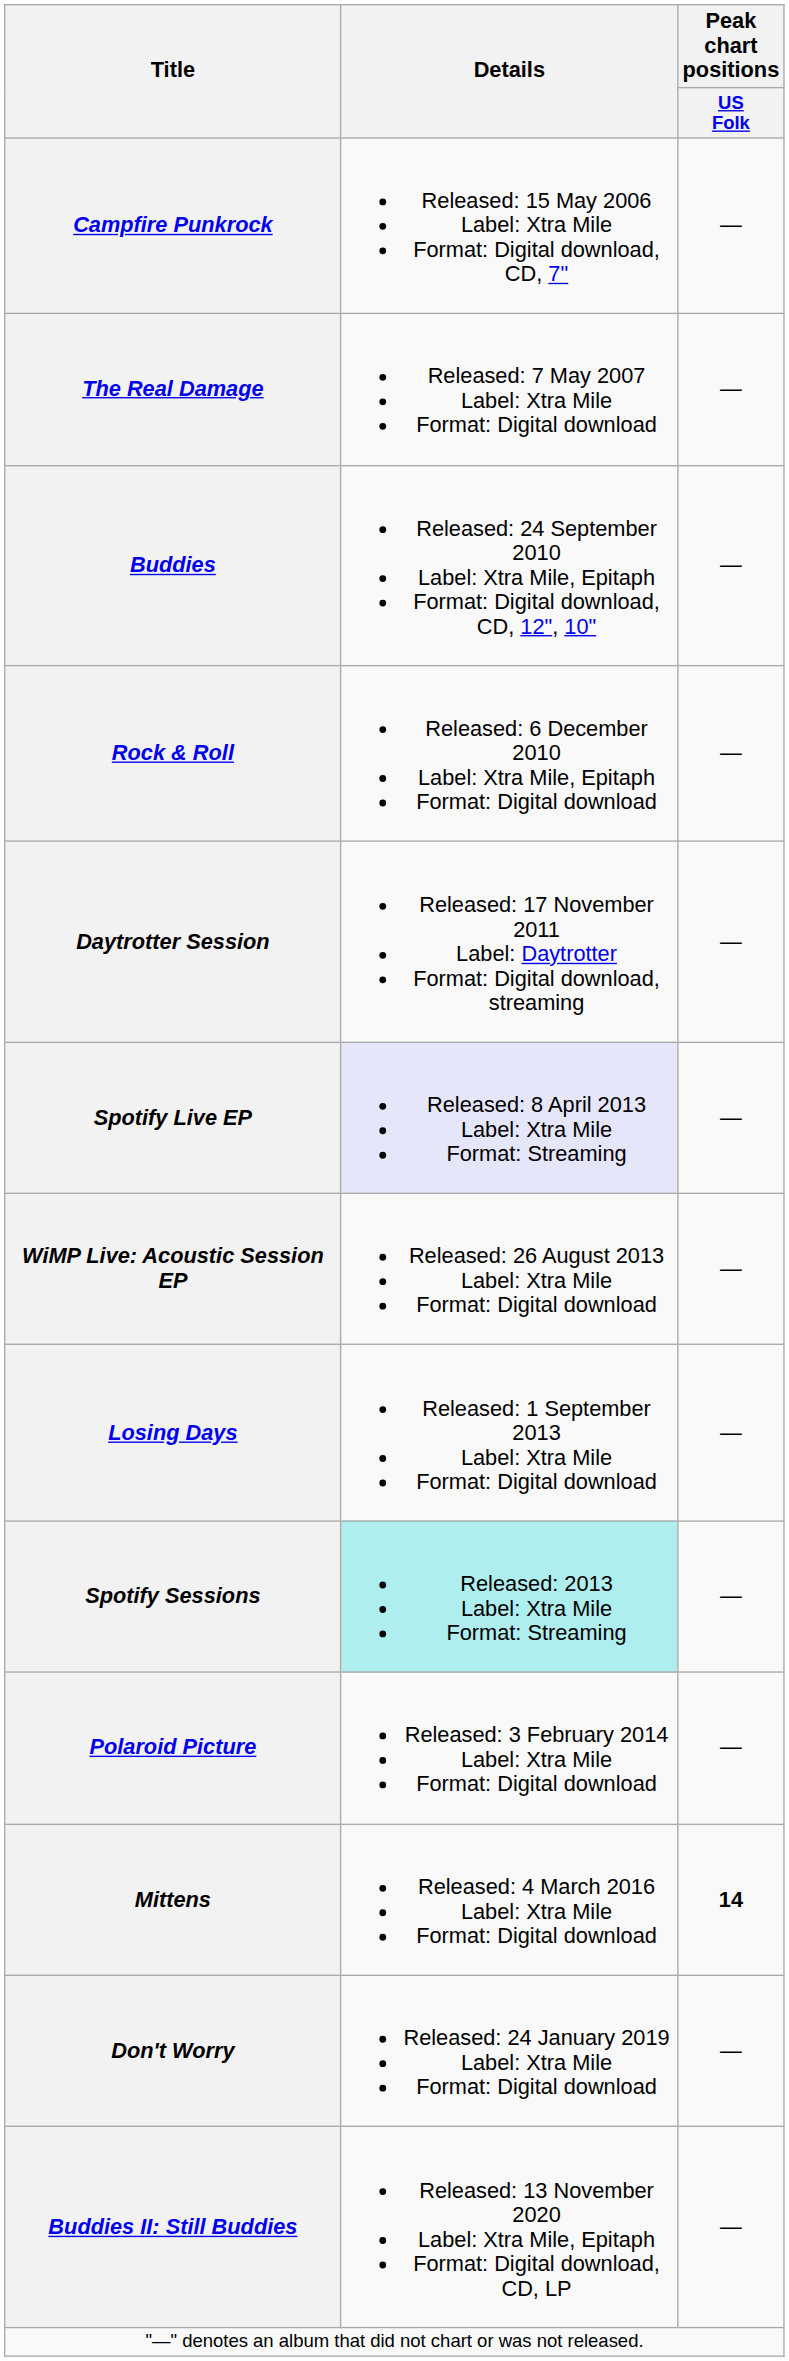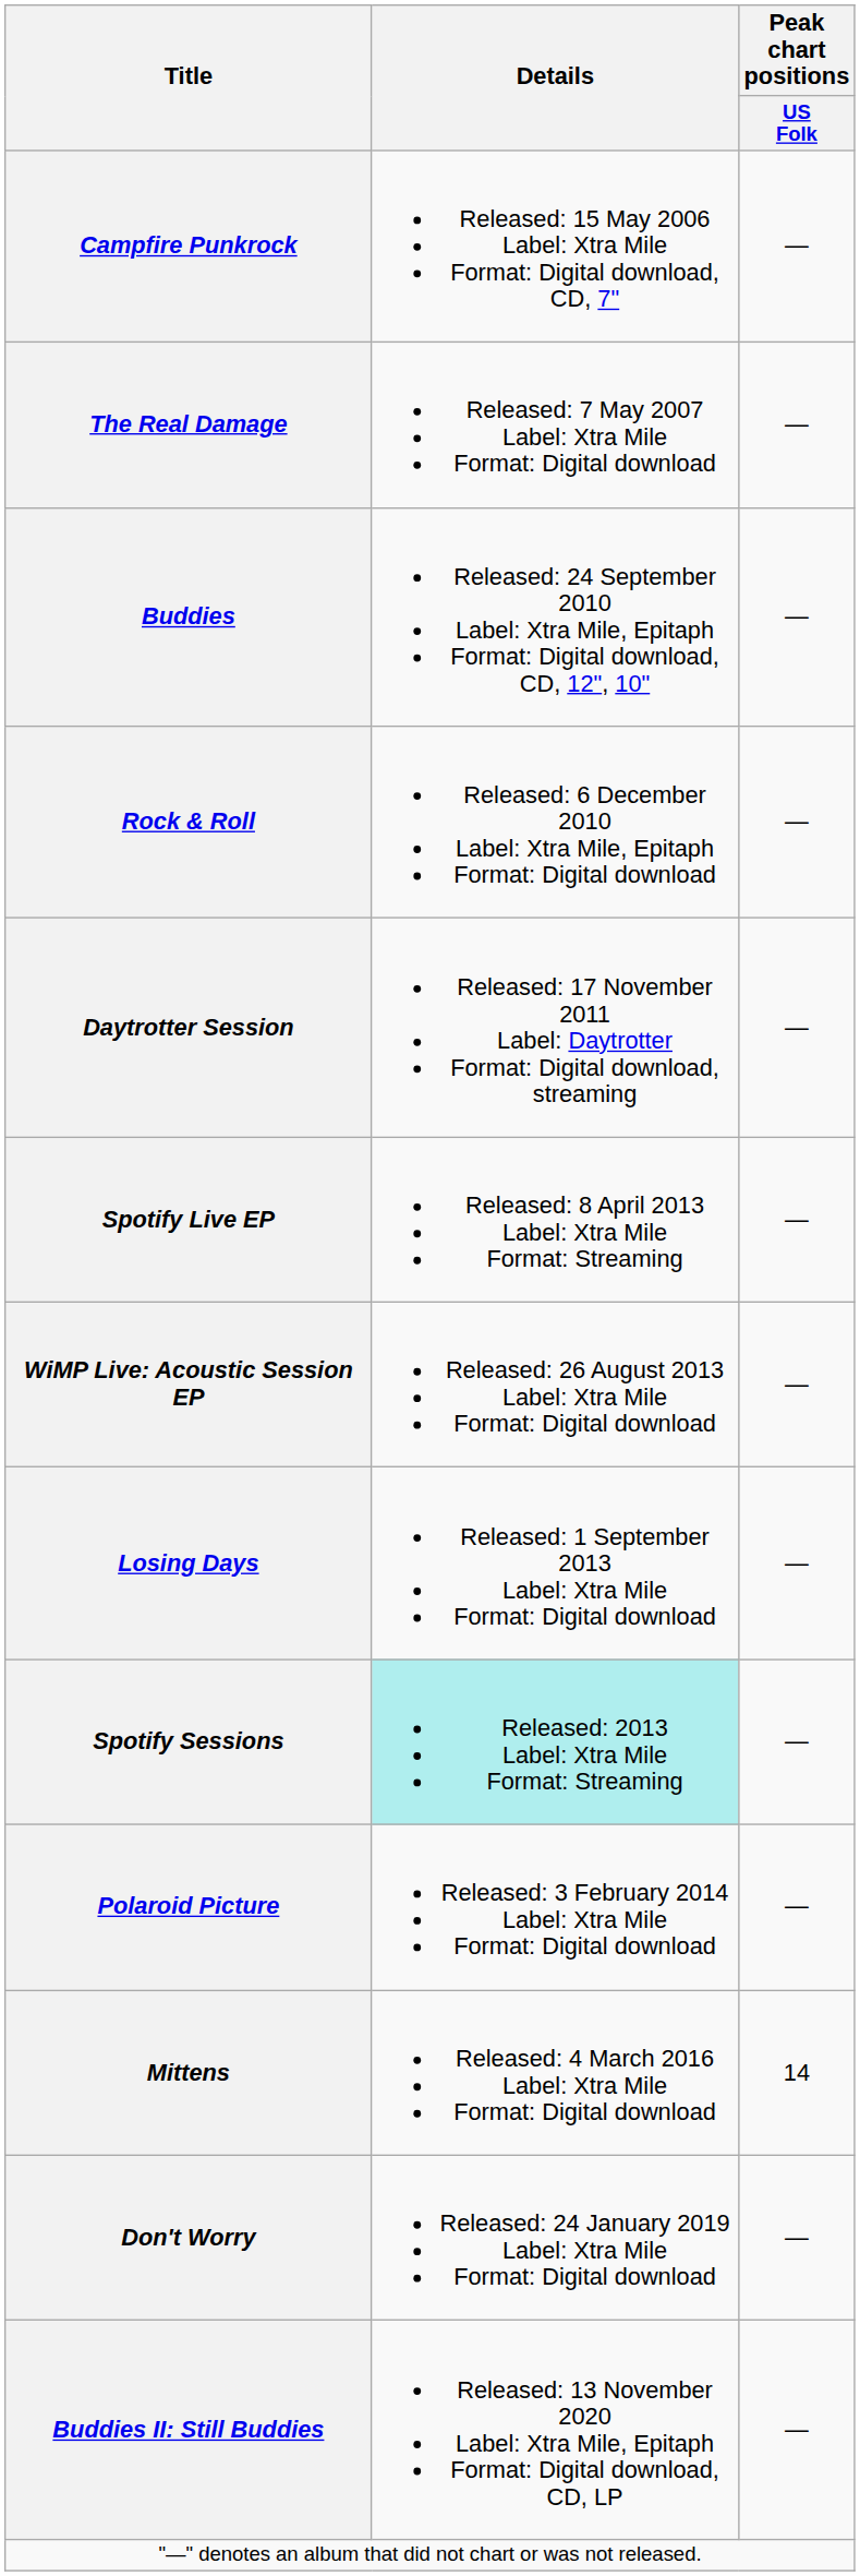Spotify Live EP | Details: lavender background -> no background
Mittens | Peak chart positions / US Folk: bold -> normal
